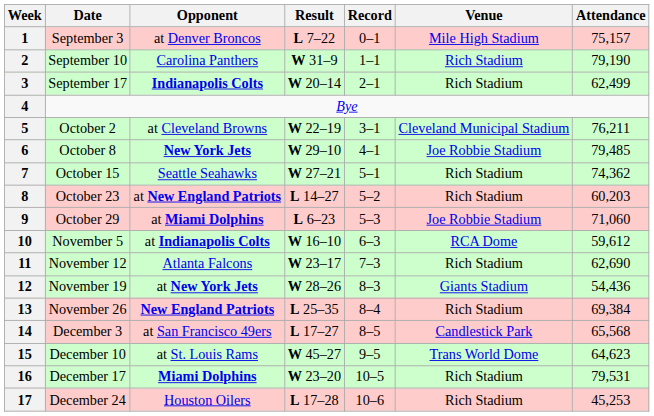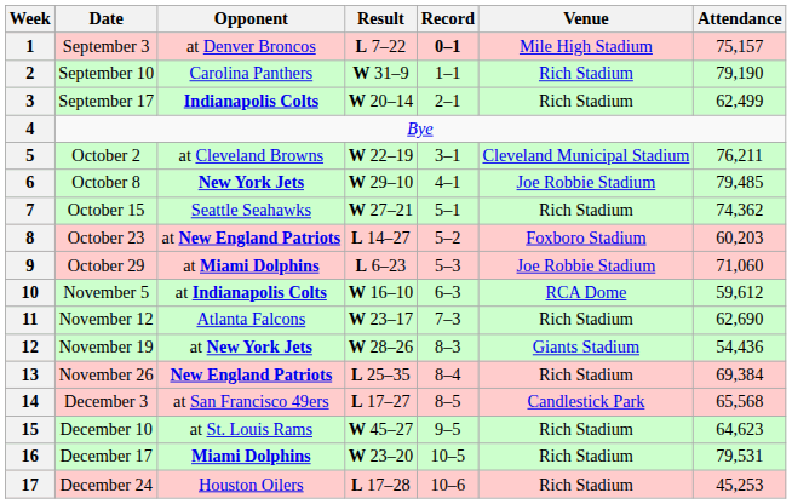1 | Record: normal -> bold
8 | Venue: Rich Stadium -> Foxboro Stadium
15 | Venue: Trans World Dome -> Rich Stadium
